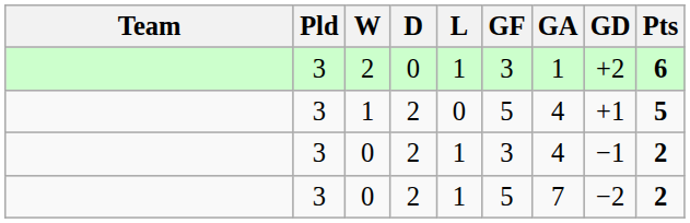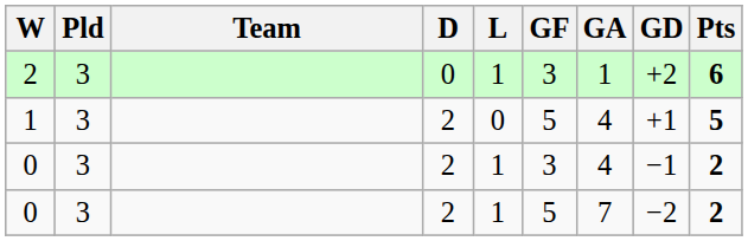columns swapped: Team <-> W
